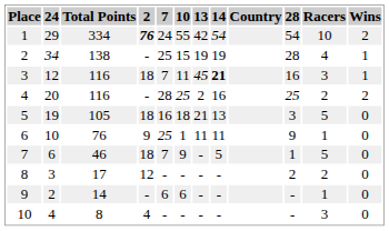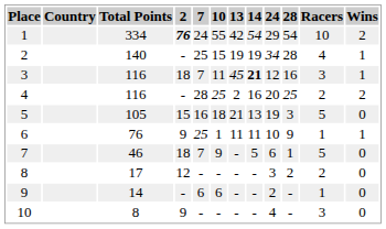columns swapped: Country <-> 24
row 3 | Total Points: 138 -> 140
row 6 | 2: 18 -> 15
row 7 | Wins: 0 -> 1
row 11 | 2: 4 -> 9
